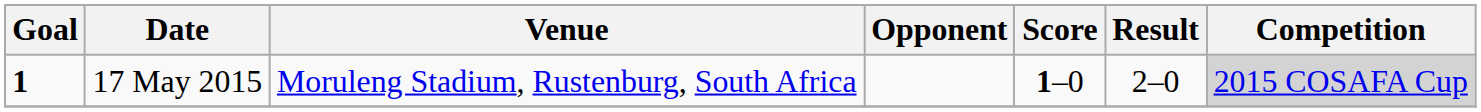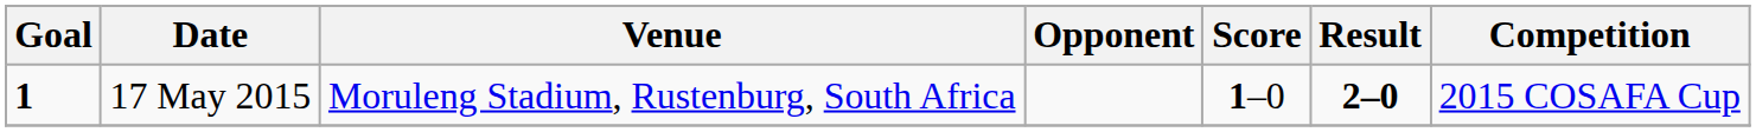17 May 2015 | Result: normal -> bold
17 May 2015 | Competition: lightgrey background -> no background
